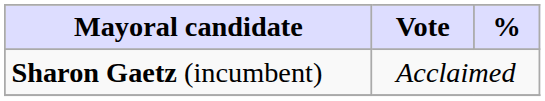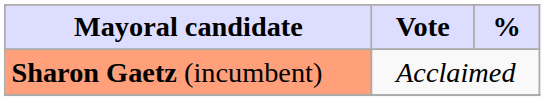Sharon Gaetz (incumbent) | Mayoral candidate: no background -> lightsalmon background
